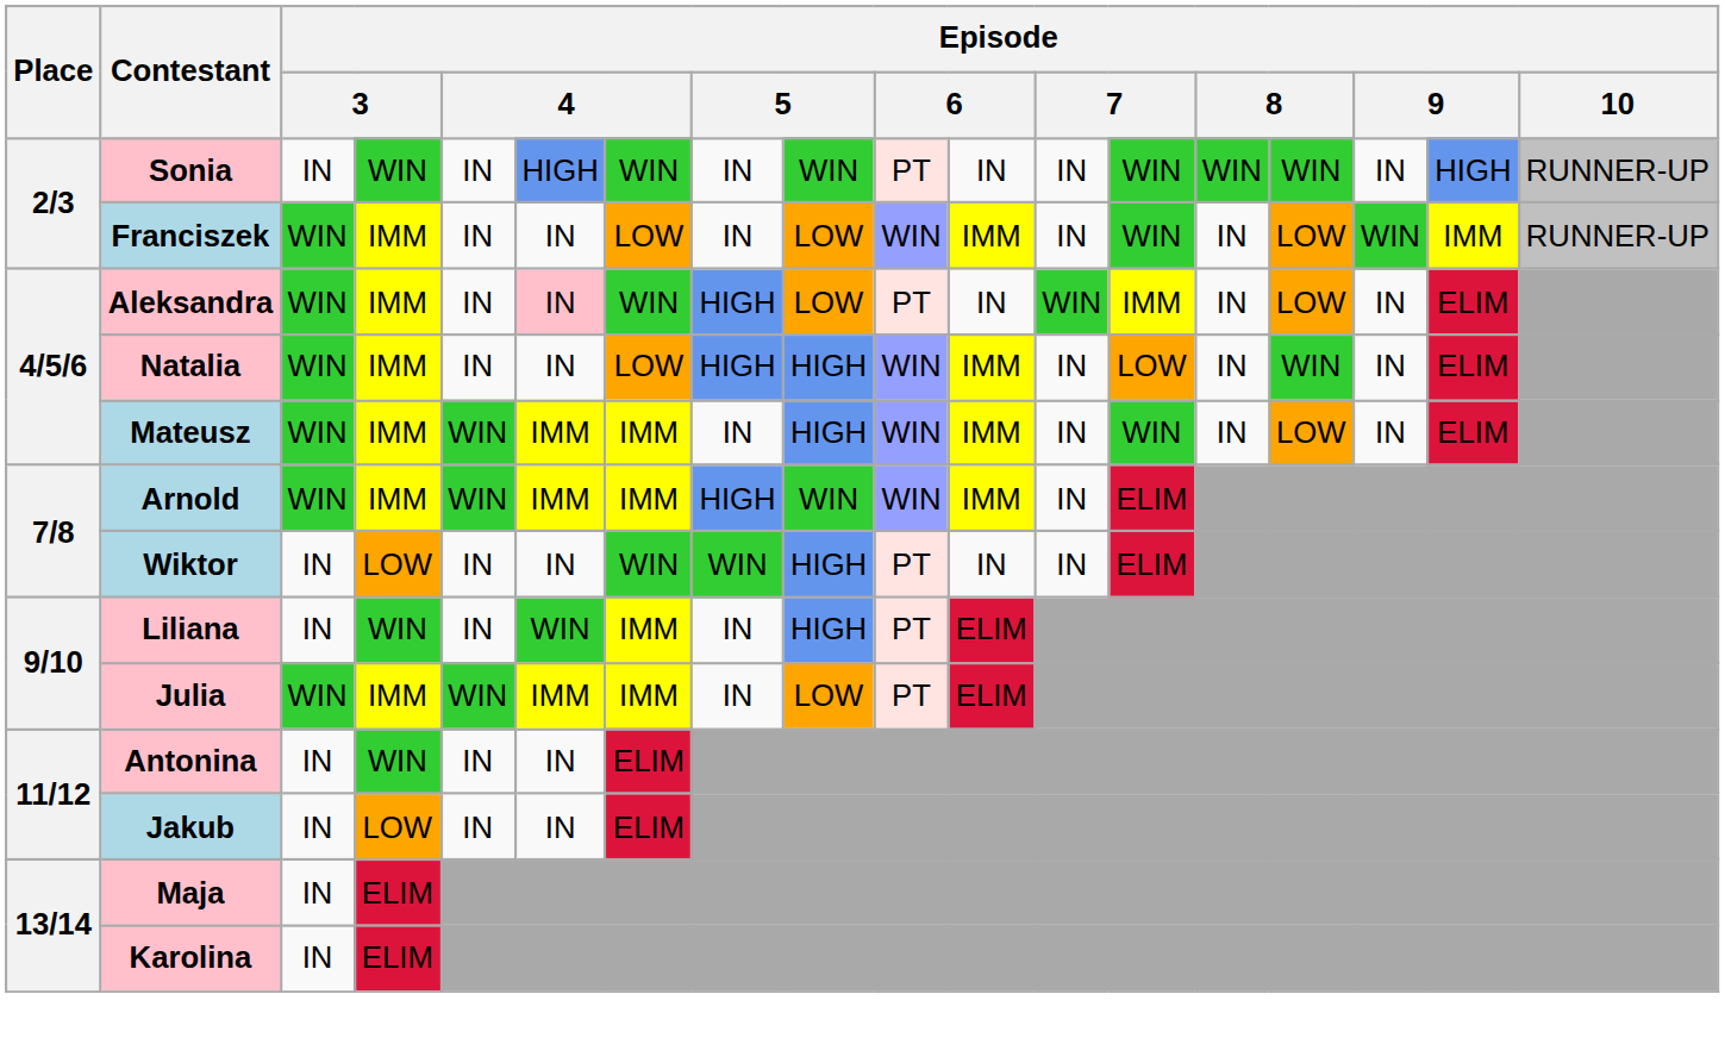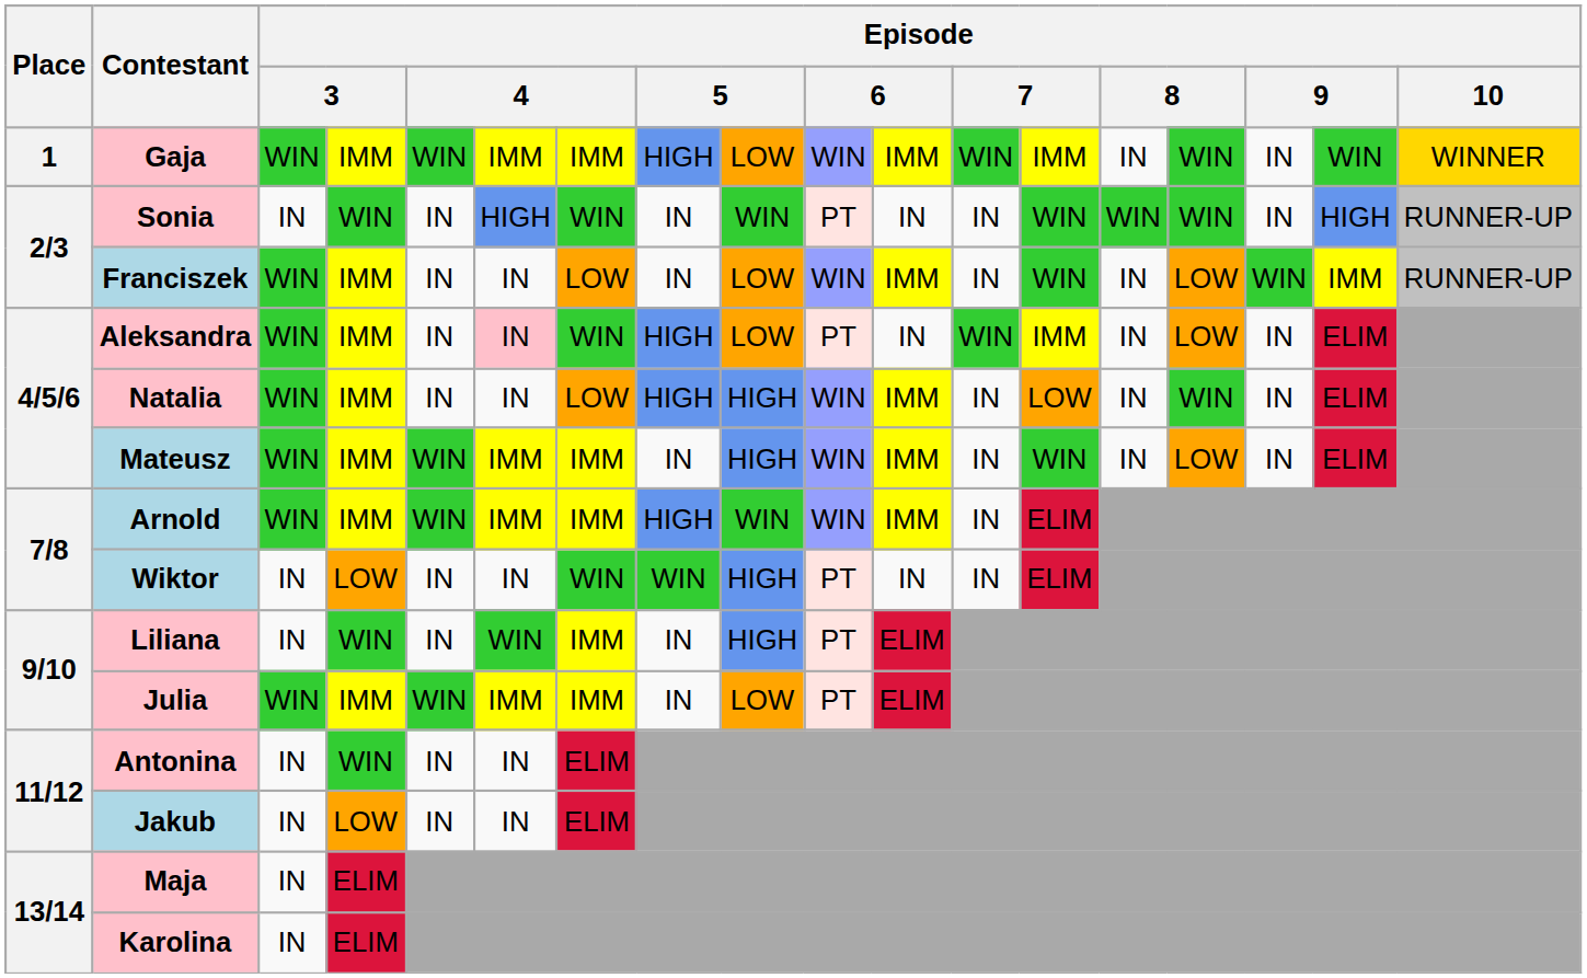+ row: 1 | Gaja | WIN | IMM | WIN | IMM | IMM | HIGH | LOW | WIN | IMM | WIN | IMM | IN | WIN | IN | WIN | WINNER
